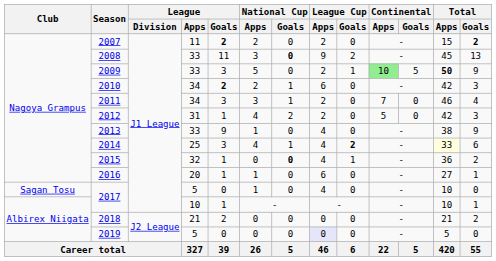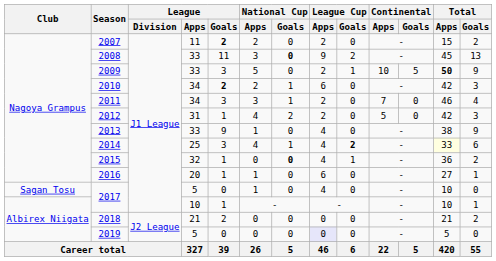2007 | Total / Goals: bold -> normal
2009 | Continental / Apps: lightgreen background -> no background
